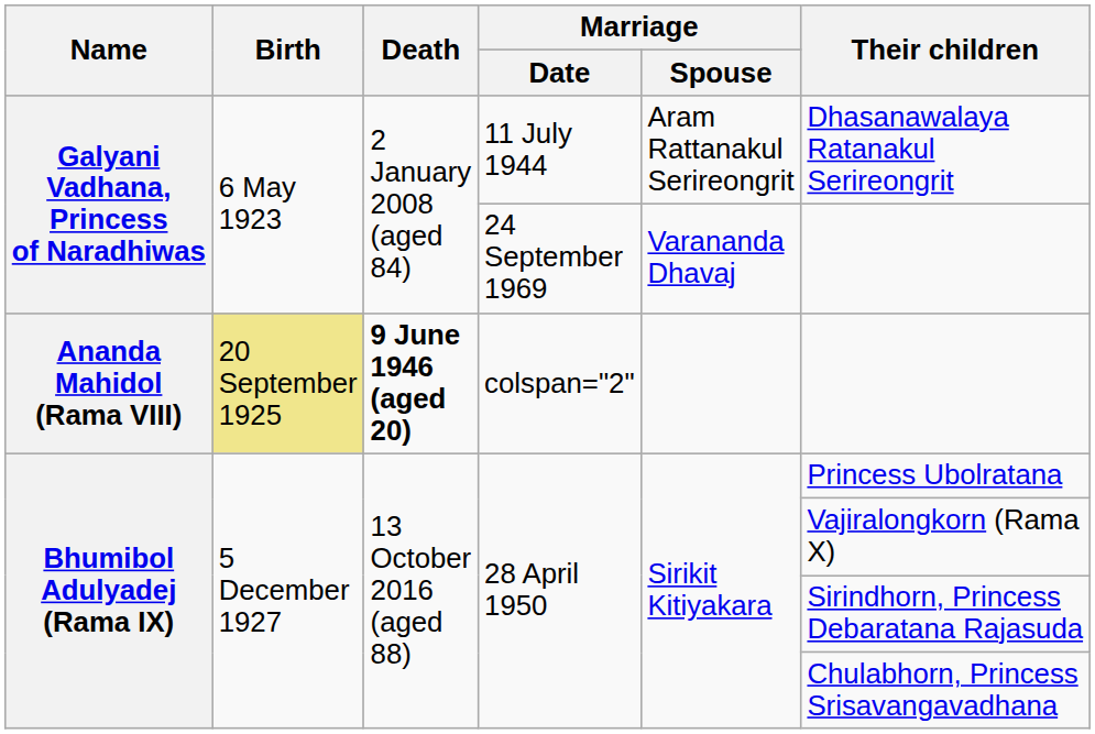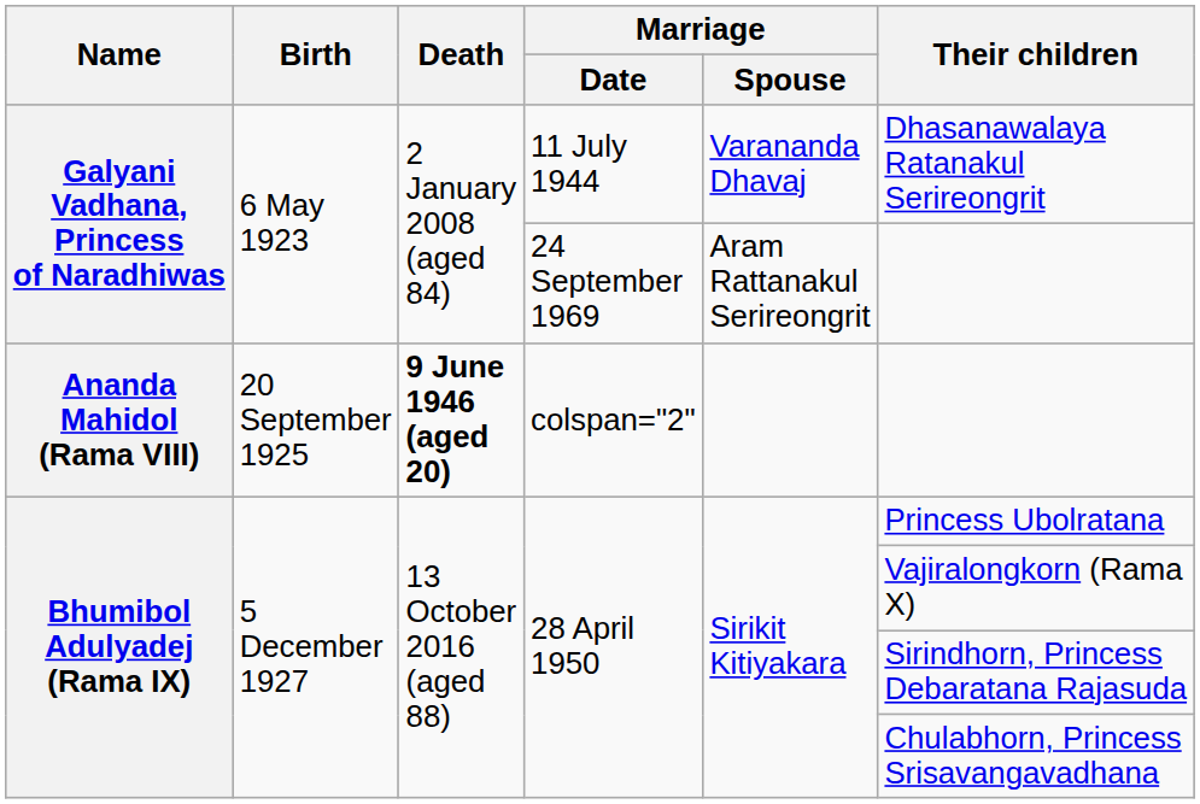11 July 1944 | Marriage / Spouse: Aram Rattanakul Serireongrit -> Varananda Dhavaj
24 September 1969 | Marriage / Spouse: Varananda Dhavaj -> Aram Rattanakul Serireongrit
colspan="2" | Birth: khaki background -> no background
